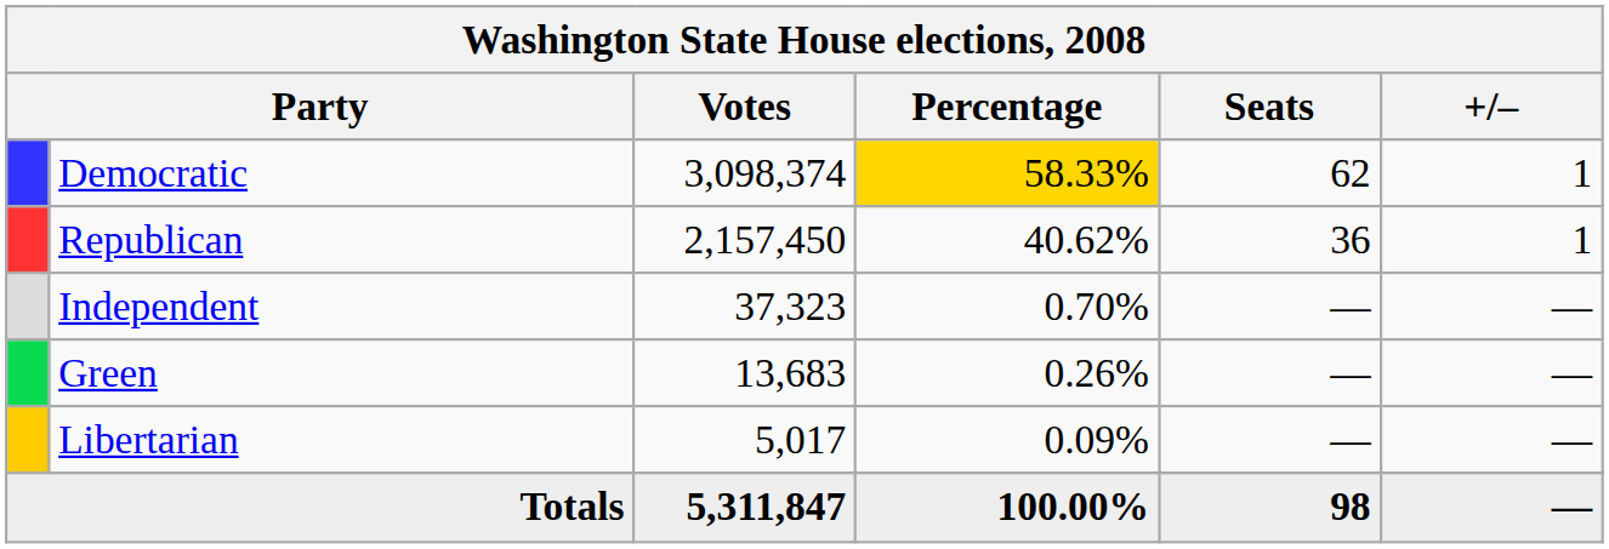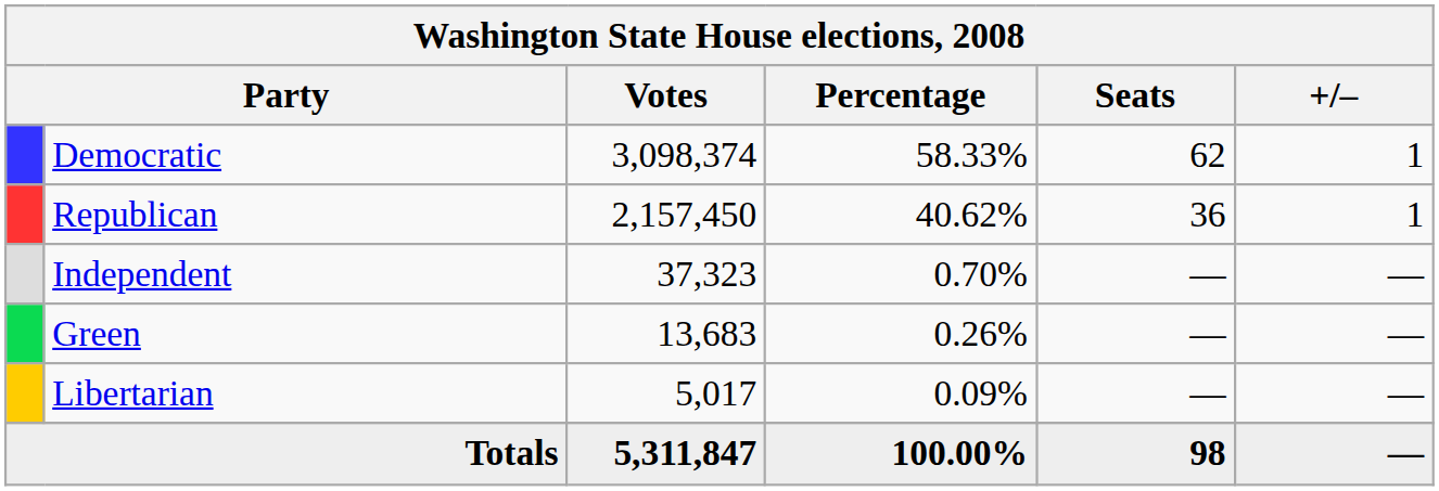Democratic | Percentage: gold background -> no background
